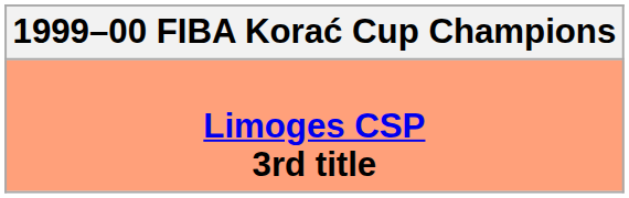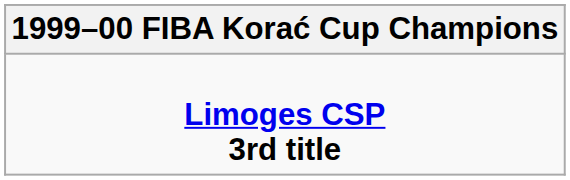row 2 | column 1: lightsalmon background -> no background
